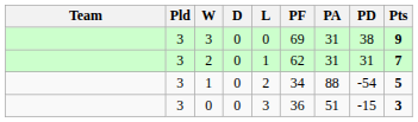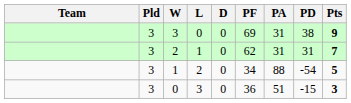columns swapped: D <-> L
